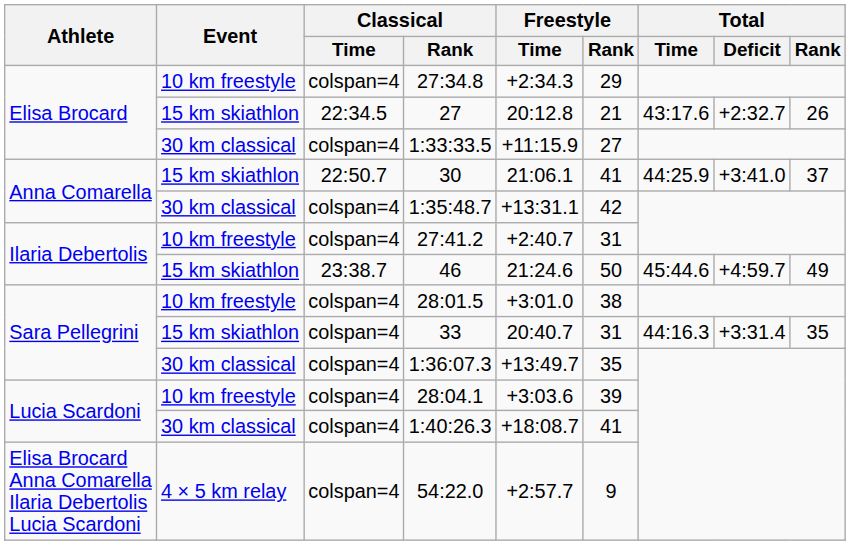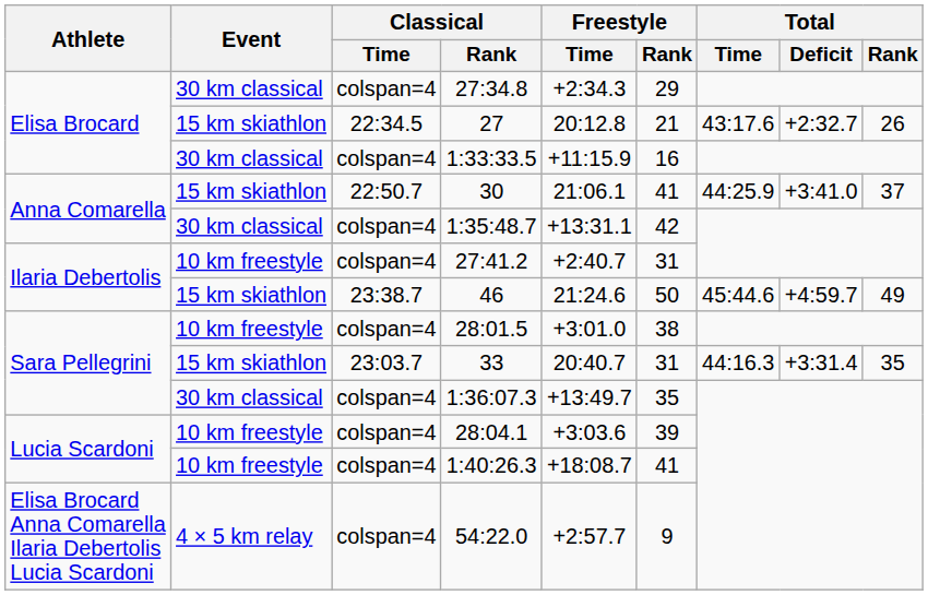27:34.8 | Event: 10 km freestyle -> 30 km classical
1:33:33.5 | Freestyle / Rank: 27 -> 16
33 | Classical / Time: colspan=4 -> 23:03.7
1:40:26.3 | Event: 30 km classical -> 10 km freestyle
